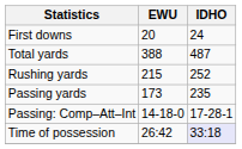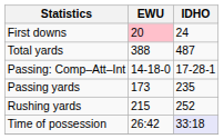First downs | EWU: no background -> pink background
rows swapped: Rushing yards <-> Passing: Comp–Att–Int
